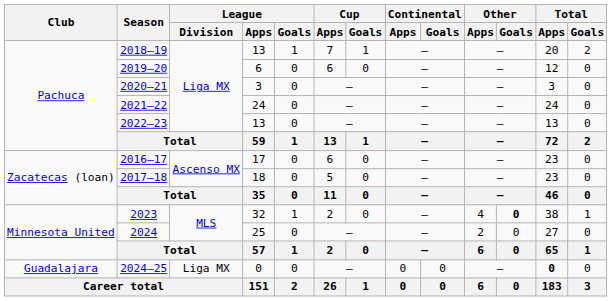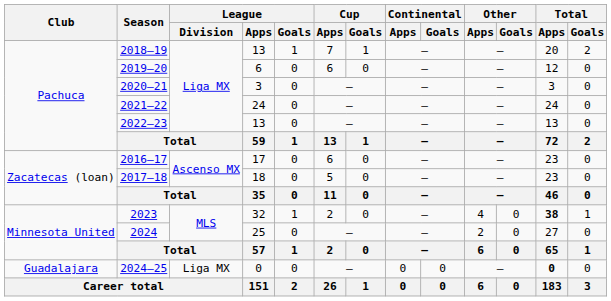2023 | Other / Goals: bold -> normal
2023 | Total / Apps: normal -> bold
